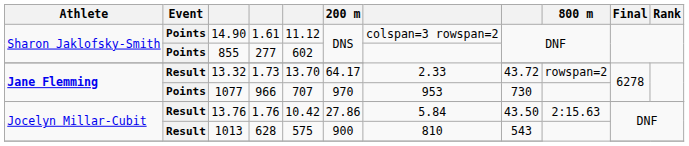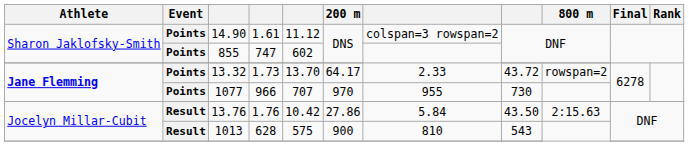855 | column 4: 277 -> 747
13.32 | Event: Result -> Points
1077 | column 7: 953 -> 955
